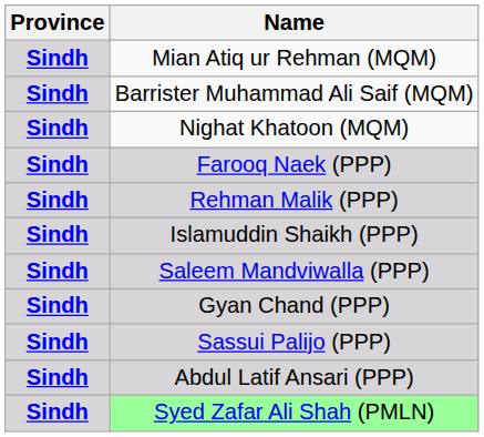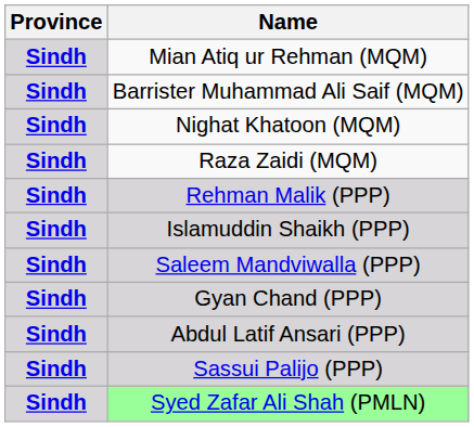+ row: Sindh | Raza Zaidi (MQM)
- row: Sindh | Farooq Naek (PPP)
rows swapped: Abdul Latif Ansari (PPP) <-> Sassui Palijo (PPP)
